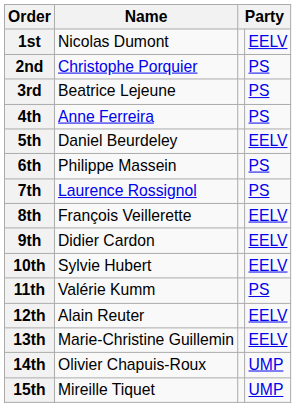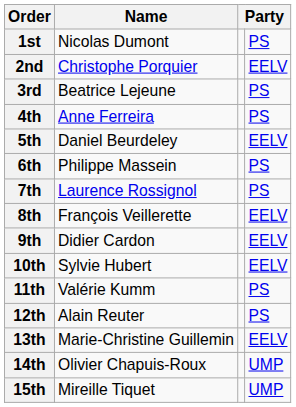1st | column 4: EELV -> PS
2nd | column 4: PS -> EELV
12th | column 4: EELV -> PS
